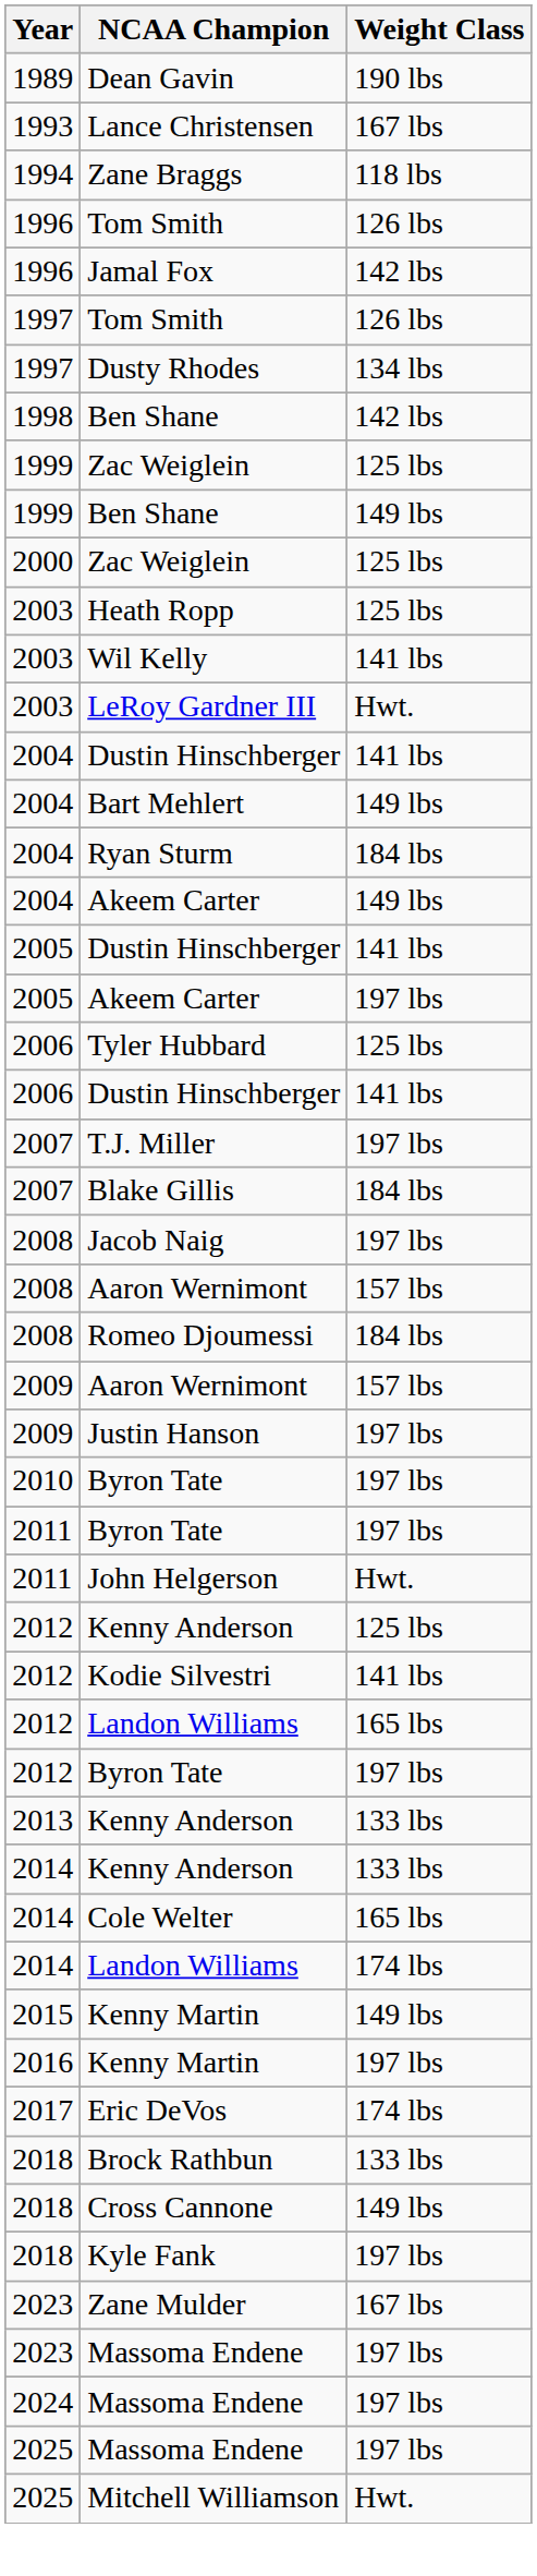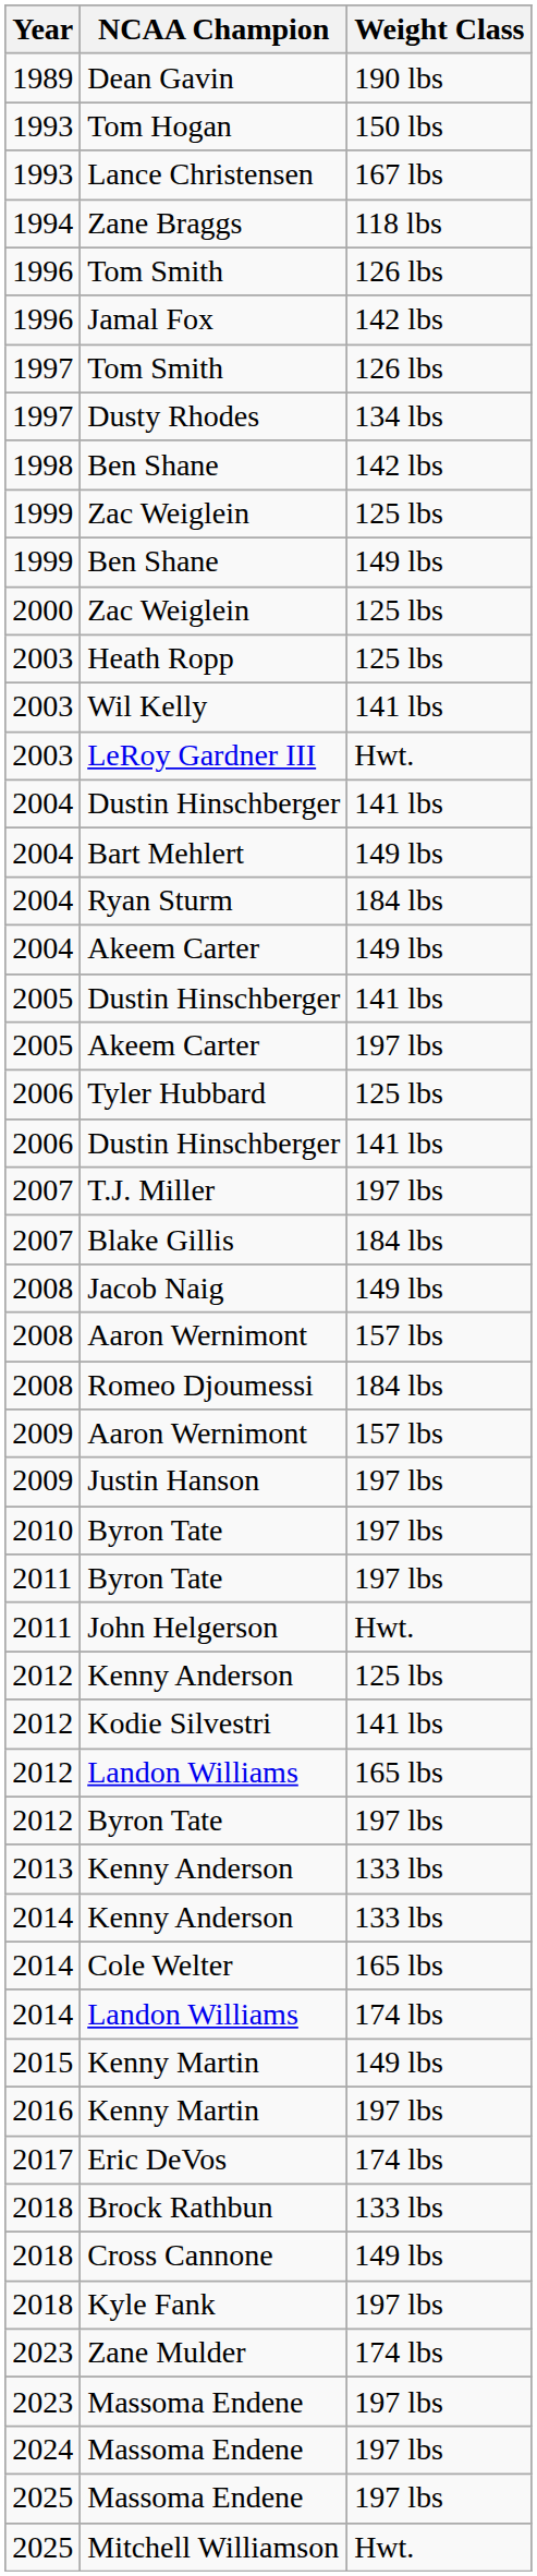+ row: 1993 | Tom Hogan | 150 lbs
Jacob Naig | Weight Class: 197 lbs -> 149 lbs
Zane Mulder | Weight Class: 167 lbs -> 174 lbs
